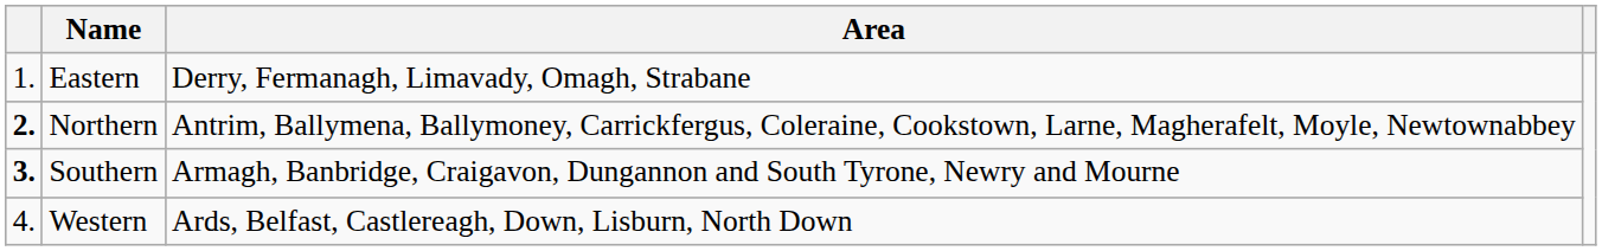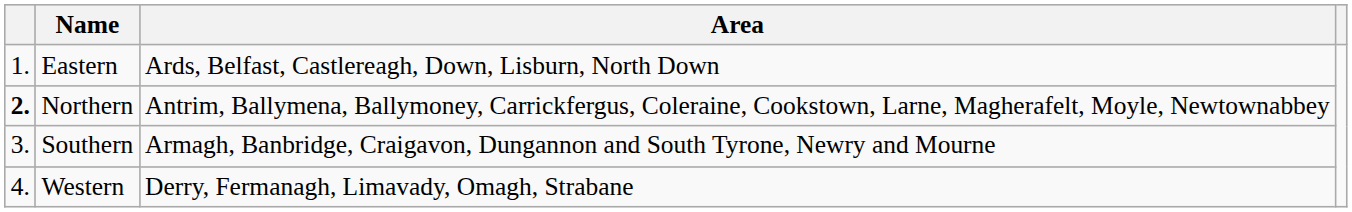Eastern | Area: Derry, Fermanagh, Limavady, Omagh, Strabane -> Ards, Belfast, Castlereagh, Down, Lisburn, North Down
Southern | column 1: bold -> normal
Western | Area: Ards, Belfast, Castlereagh, Down, Lisburn, North Down -> Derry, Fermanagh, Limavady, Omagh, Strabane
